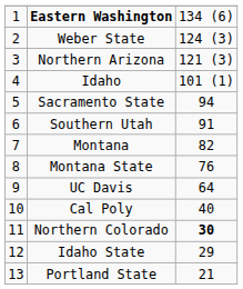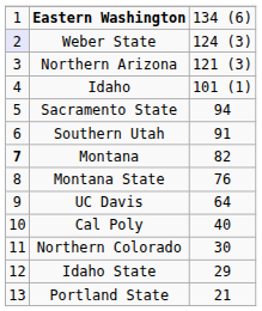Weber State | column 1: no background -> lavender background
Montana | column 1: normal -> bold
Northern Colorado | column 3: bold -> normal
